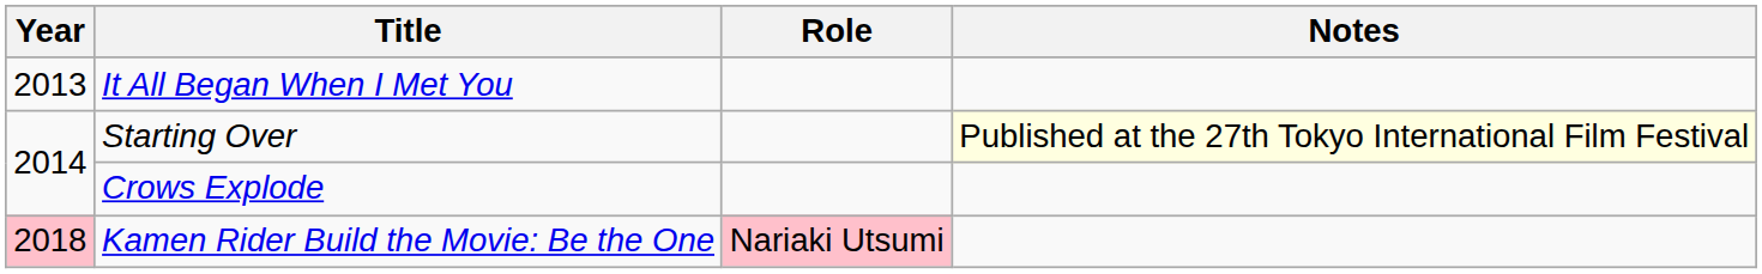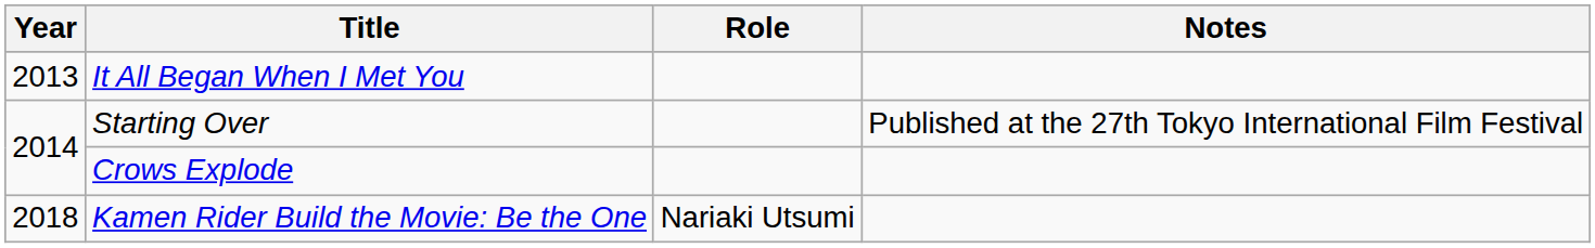Starting Over | Notes: lightyellow background -> no background
Kamen Rider Build the Movie: Be the One | Year: pink background -> no background
Kamen Rider Build the Movie: Be the One | Role: pink background -> no background
